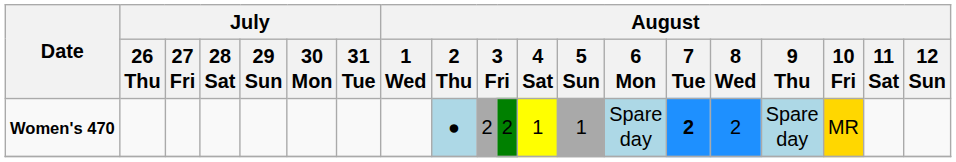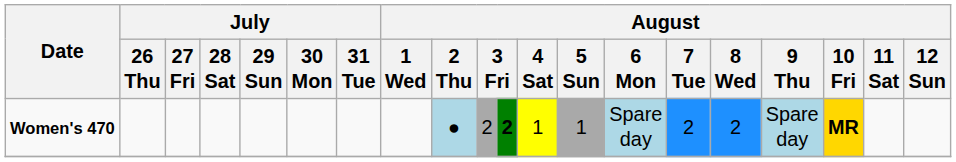Women's 470 | column 11: normal -> bold
Women's 470 | August / 7 Tue: bold -> normal
Women's 470 | August / 10 Fri: normal -> bold
